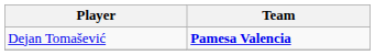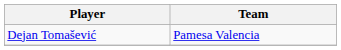Dejan Tomašević | Team: bold -> normal
